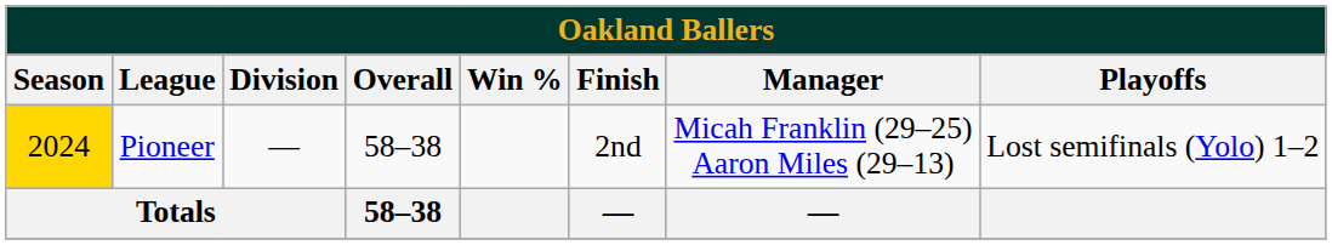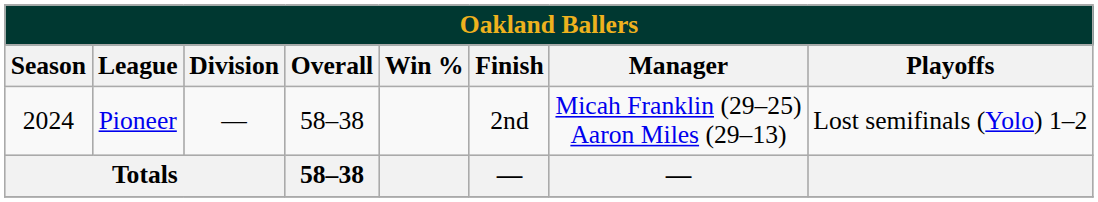Pioneer | Season: gold background -> no background
